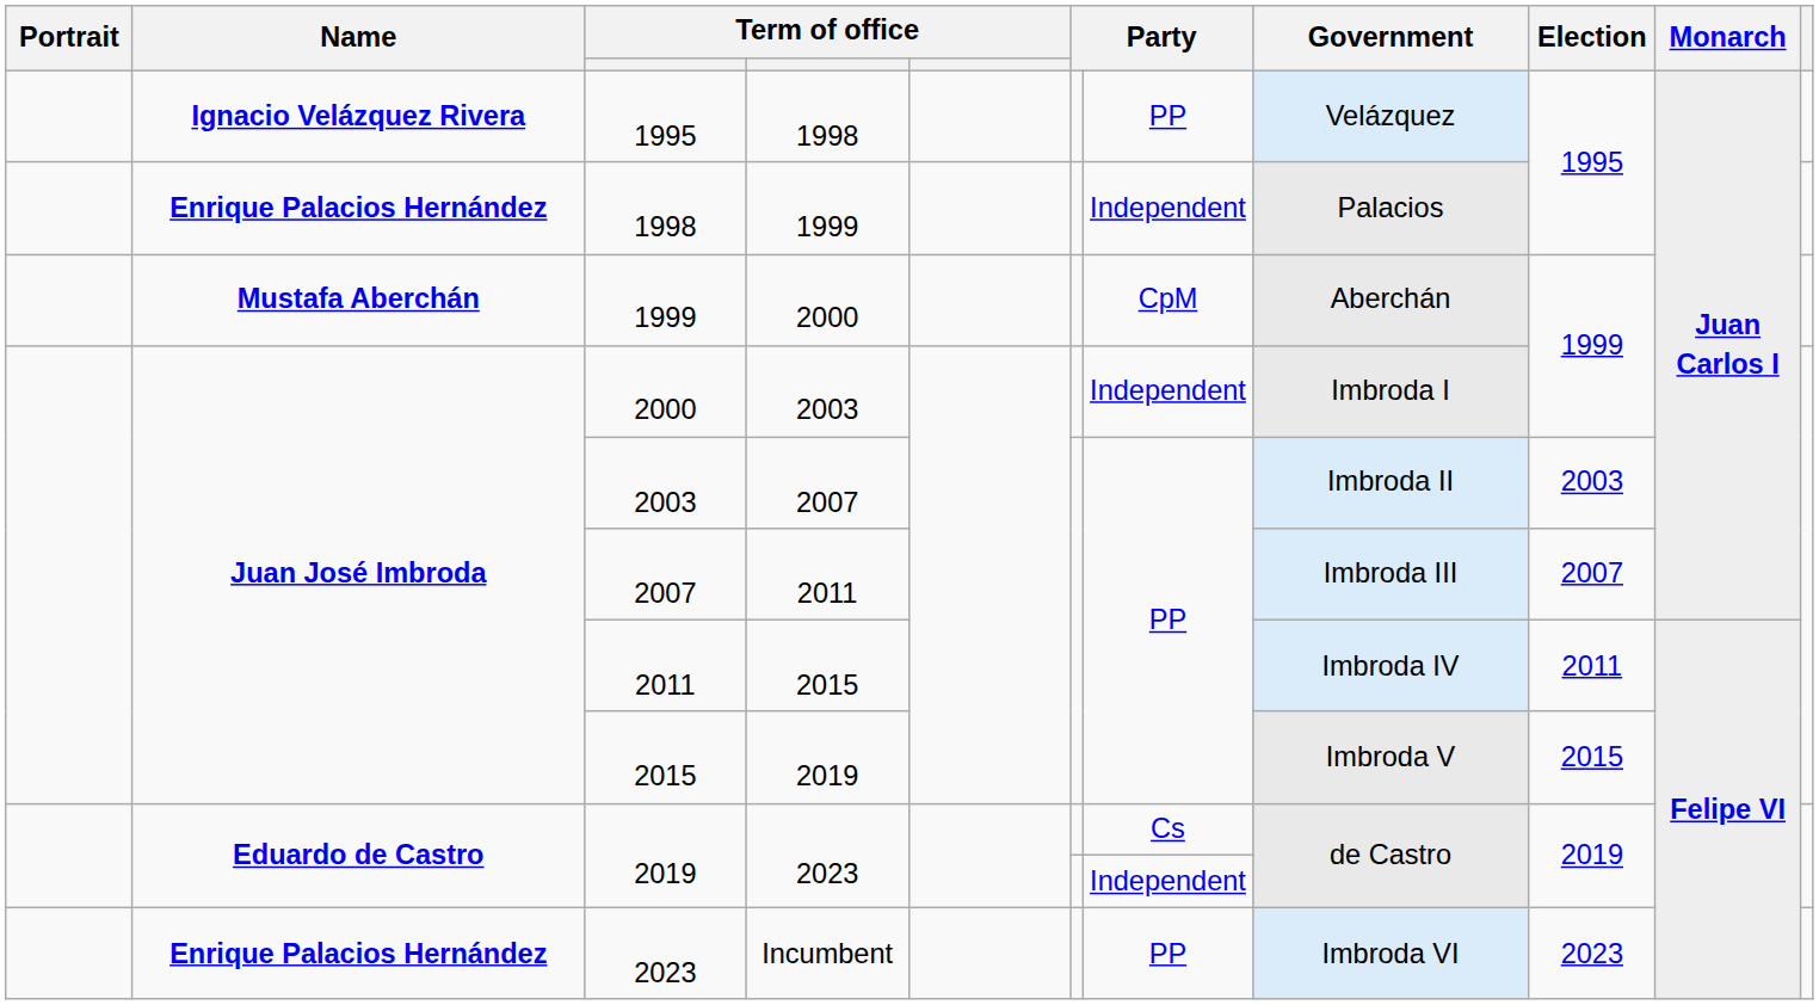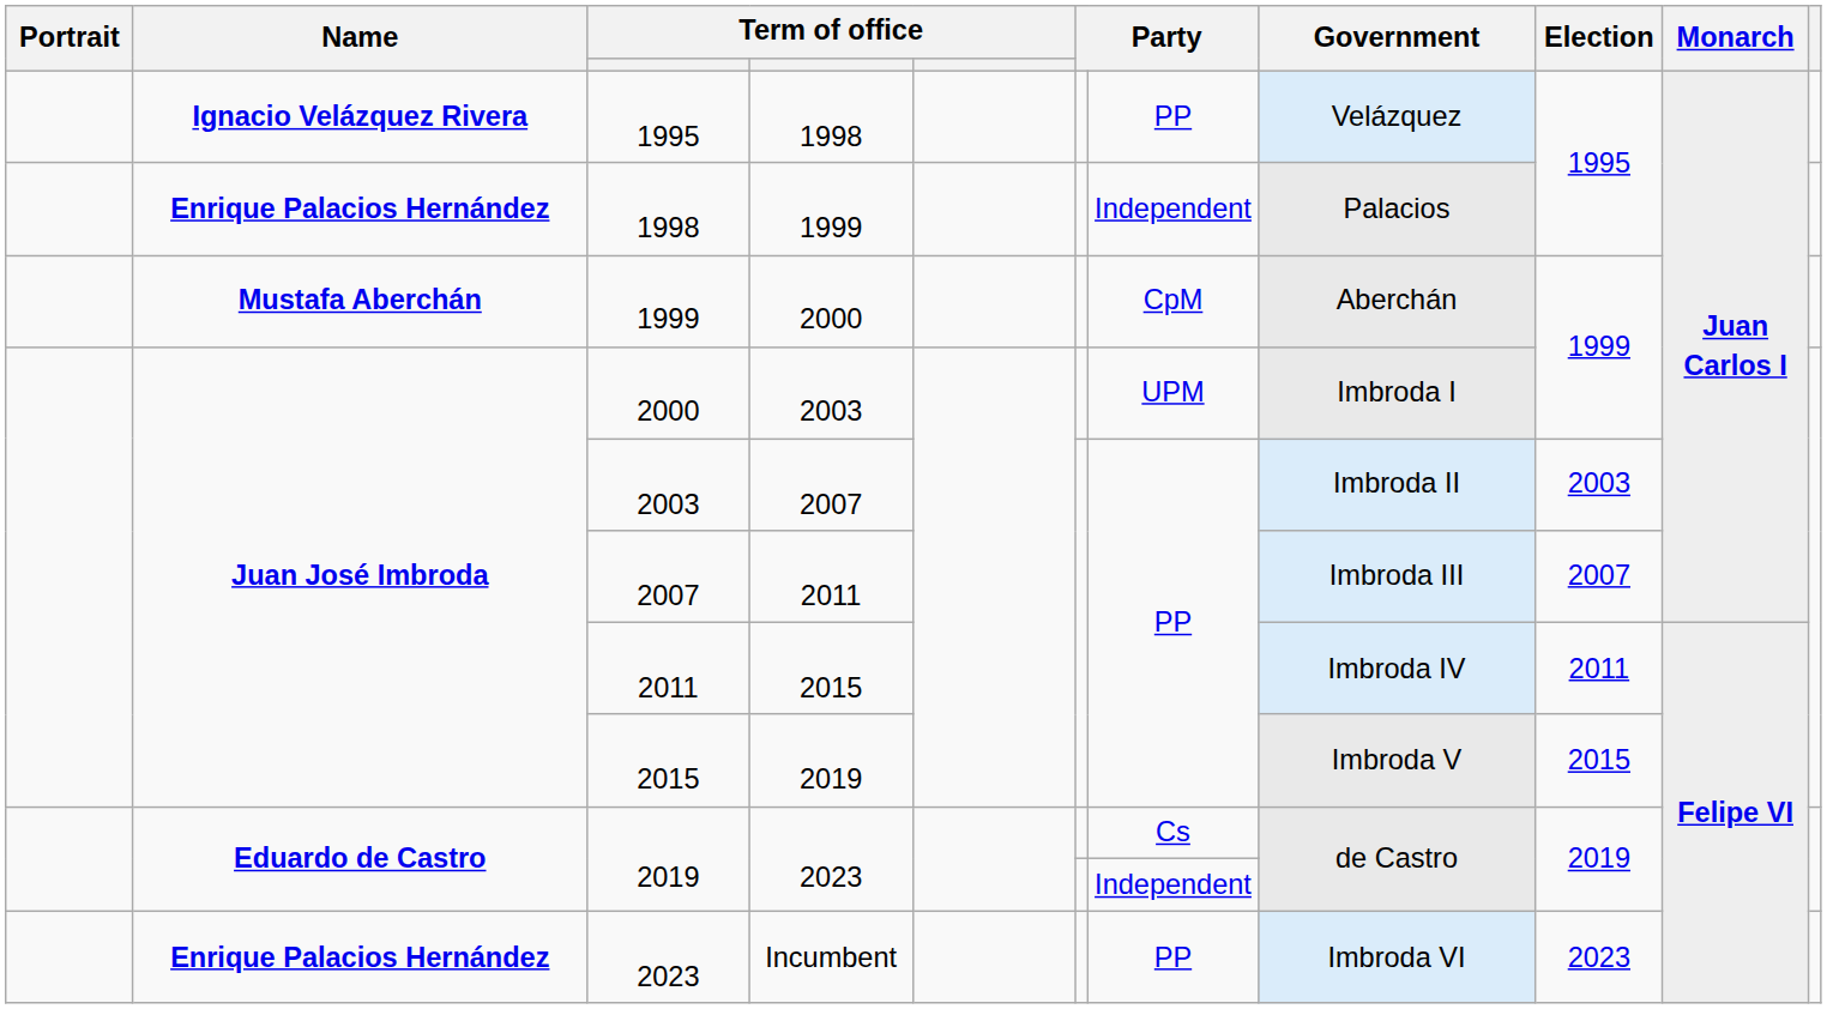row 6 | column 7: Independent -> UPM
